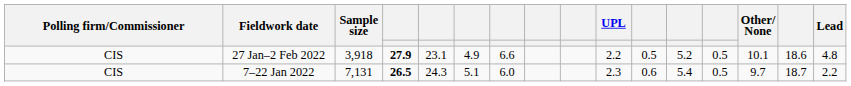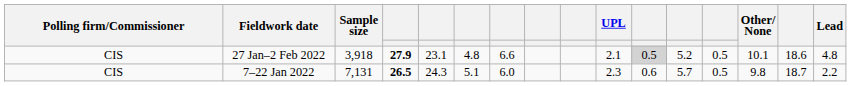27 Jan–2 Feb 2022 | column 6: 4.9 -> 4.8
27 Jan–2 Feb 2022 | UPL: 2.2 -> 2.1
27 Jan–2 Feb 2022 | column 11: no background -> lightgrey background
7–22 Jan 2022 | column 12: 5.4 -> 5.7
7–22 Jan 2022 | Other/ None: 9.7 -> 9.8
